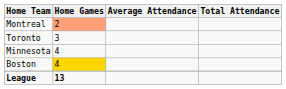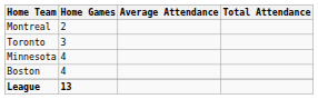Montreal | Home Games: lightsalmon background -> no background
Boston | Home Games: gold background -> no background
